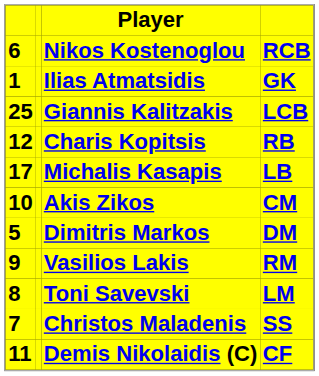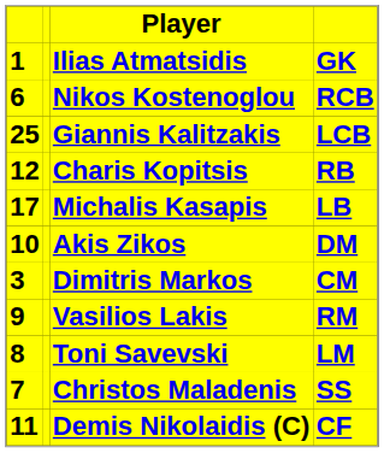rows swapped: Ilias Atmatsidis <-> Nikos Kostenoglou
Akis Zikos | column 3: CM -> DM
Dimitris Markos | column 1: 5 -> 3
Dimitris Markos | column 3: DM -> CM
